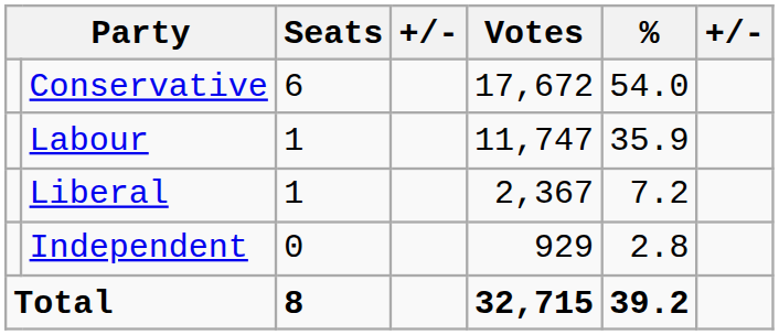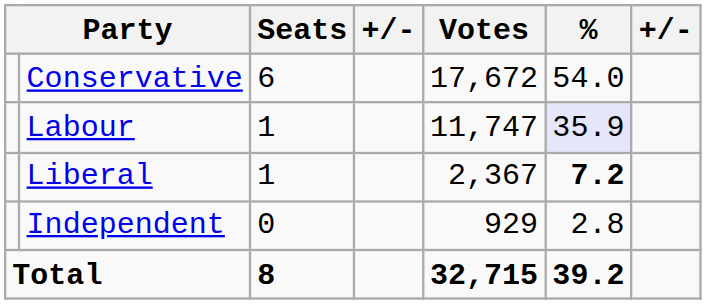Labour | %: no background -> lavender background
Liberal | %: normal -> bold
